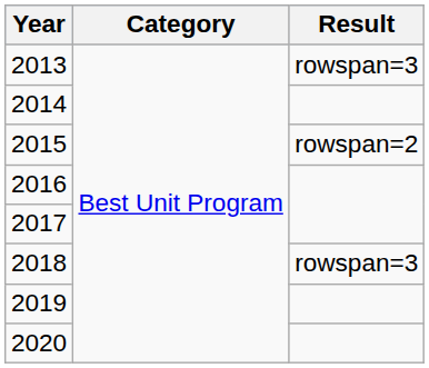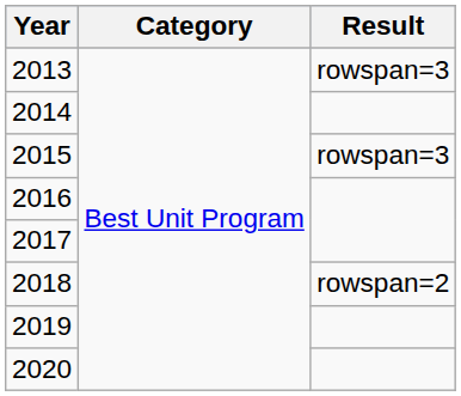2015 | Result: rowspan=2 -> rowspan=3
2018 | Result: rowspan=3 -> rowspan=2
